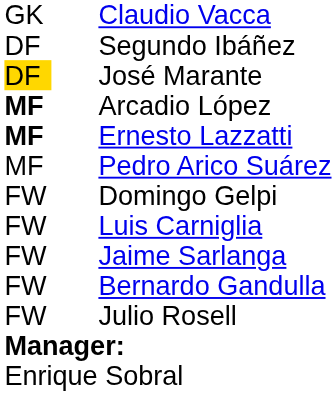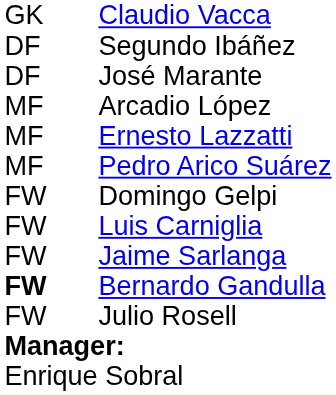José Marante | column 1: gold background -> no background
Arcadio López | column 1: bold -> normal
Ernesto Lazzatti | column 1: bold -> normal
Bernardo Gandulla | column 1: normal -> bold
